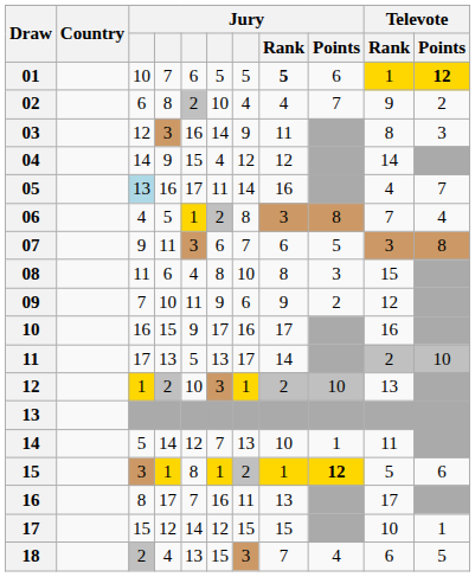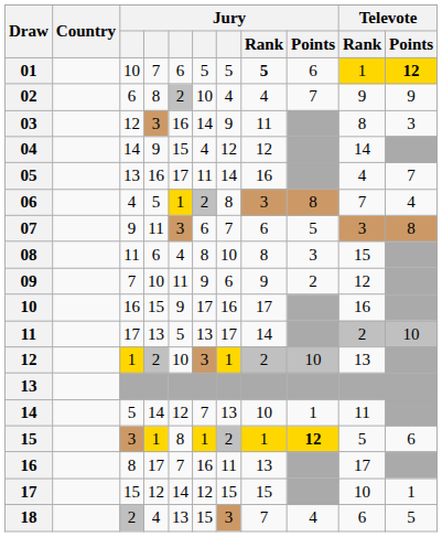02 | Televote / Points: 2 -> 9
05 | column 3: lightblue background -> no background
